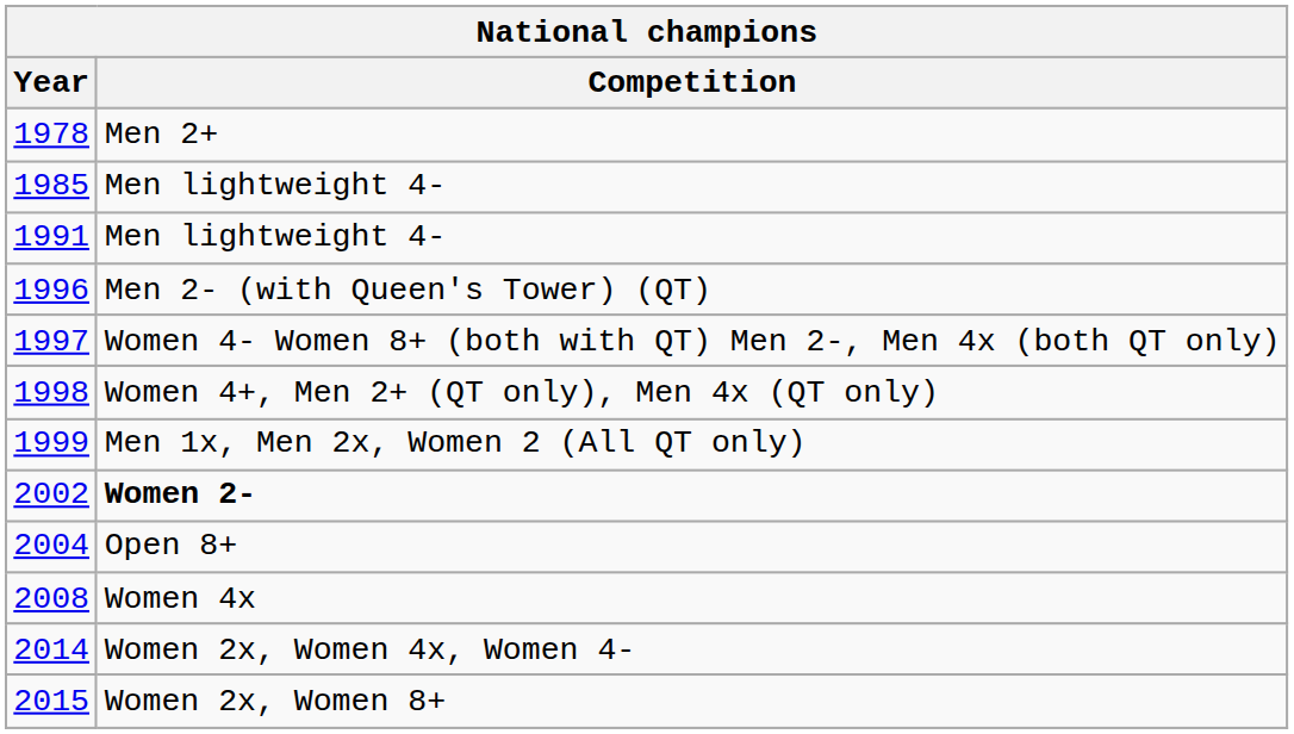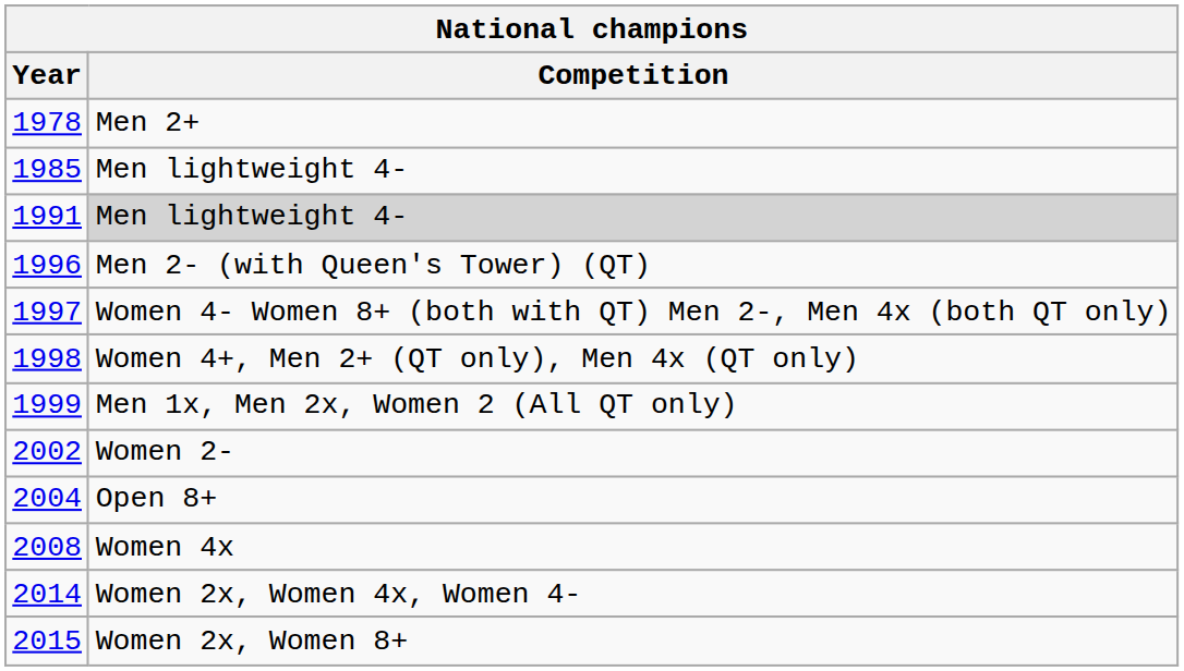row 5 | Competition: no background -> lightgrey background
row 10 | Competition: bold -> normal
